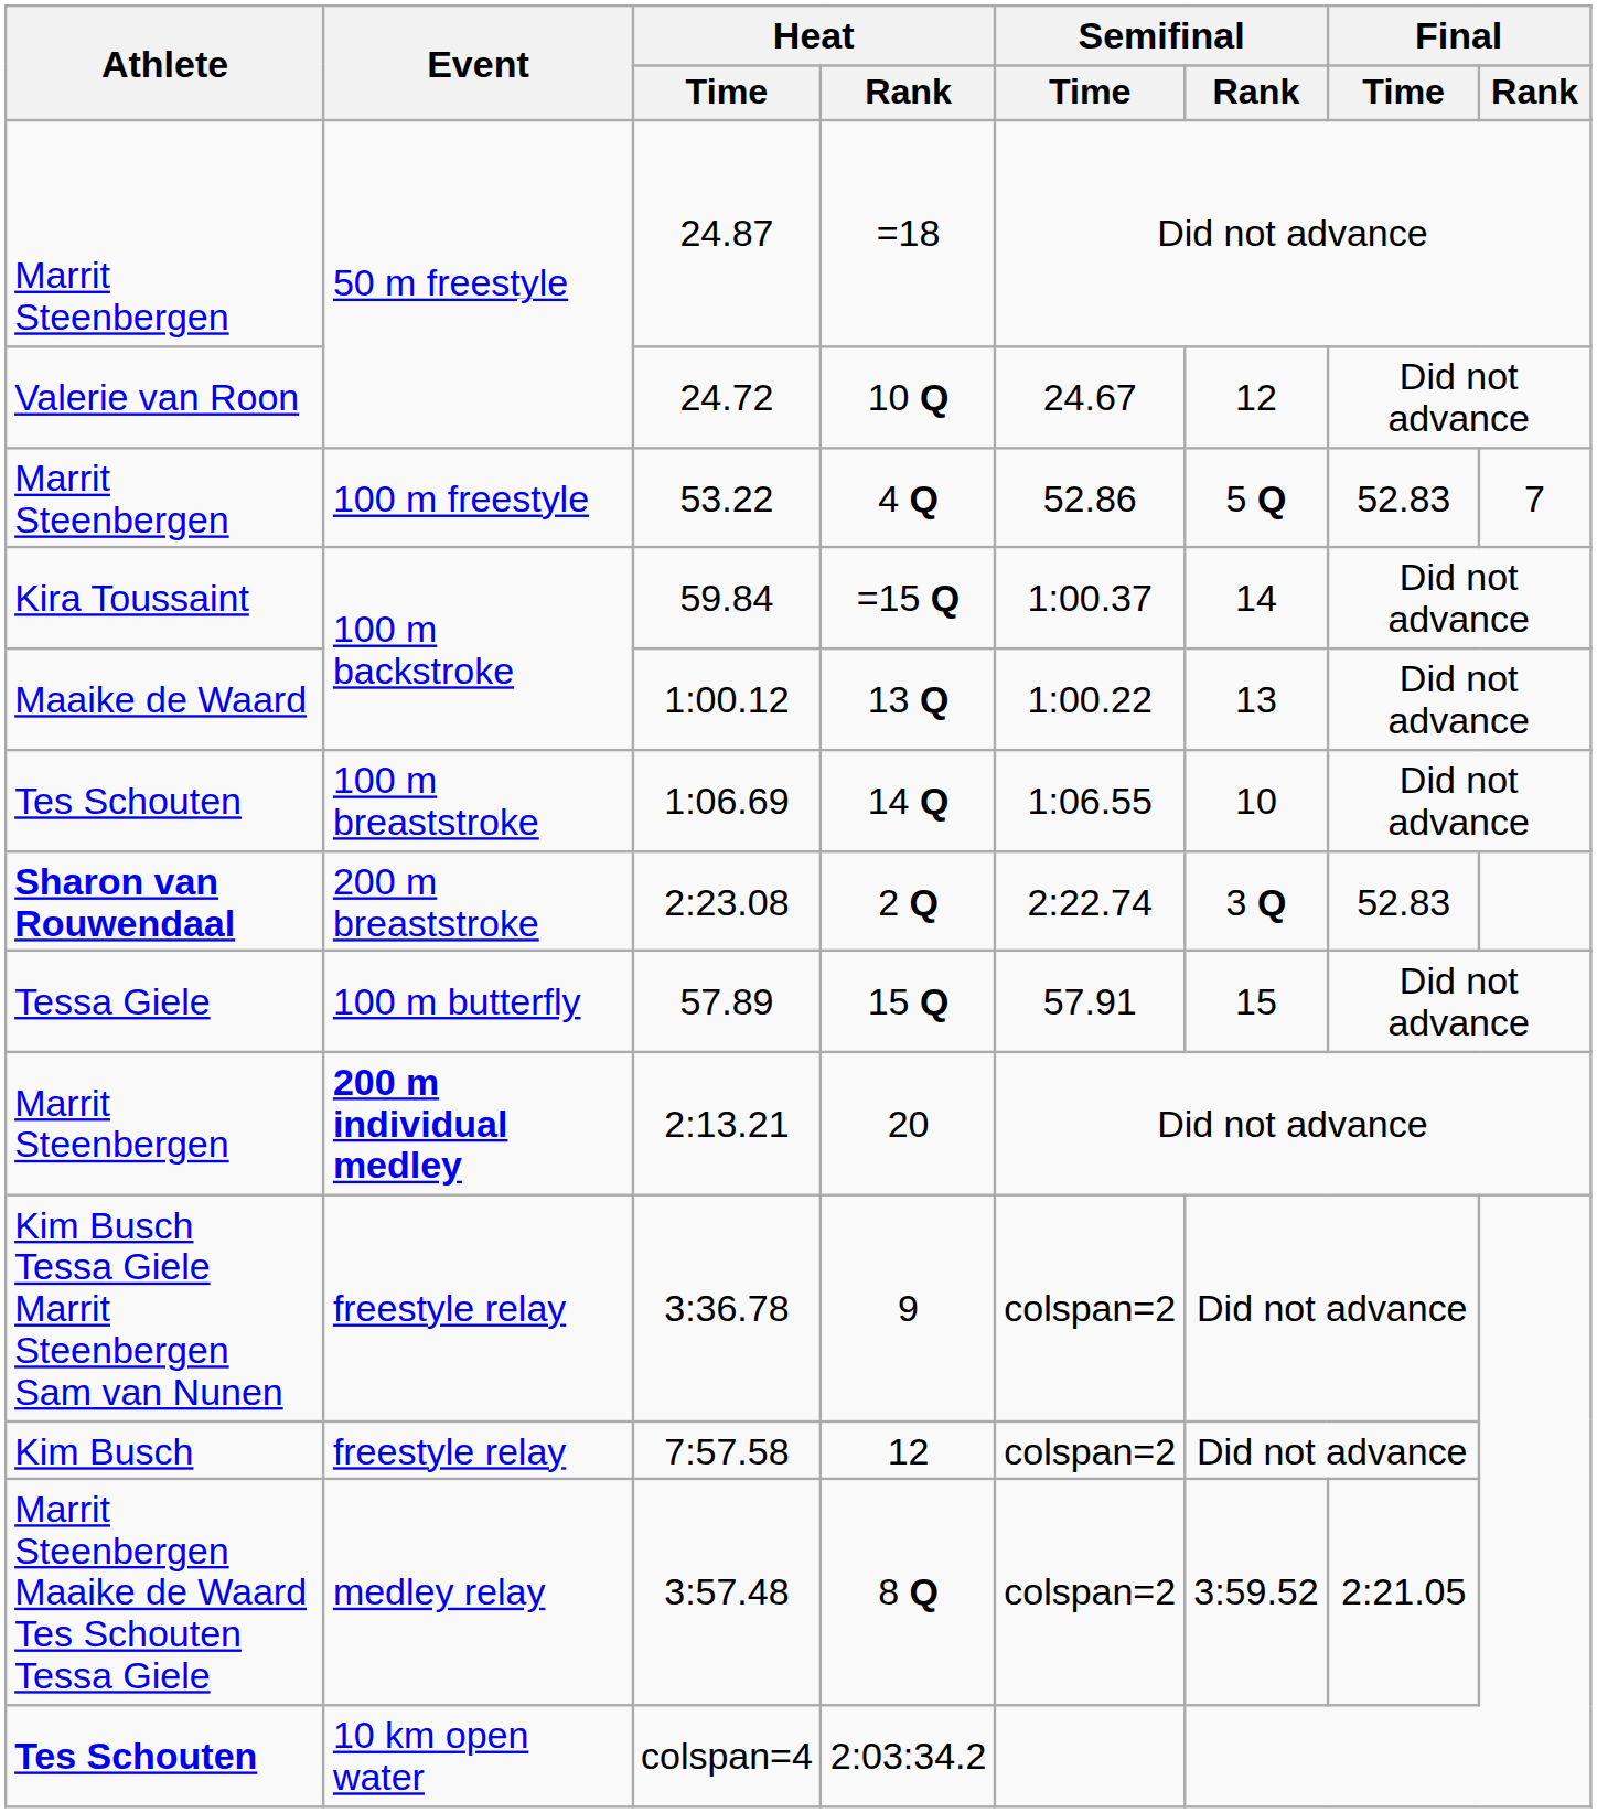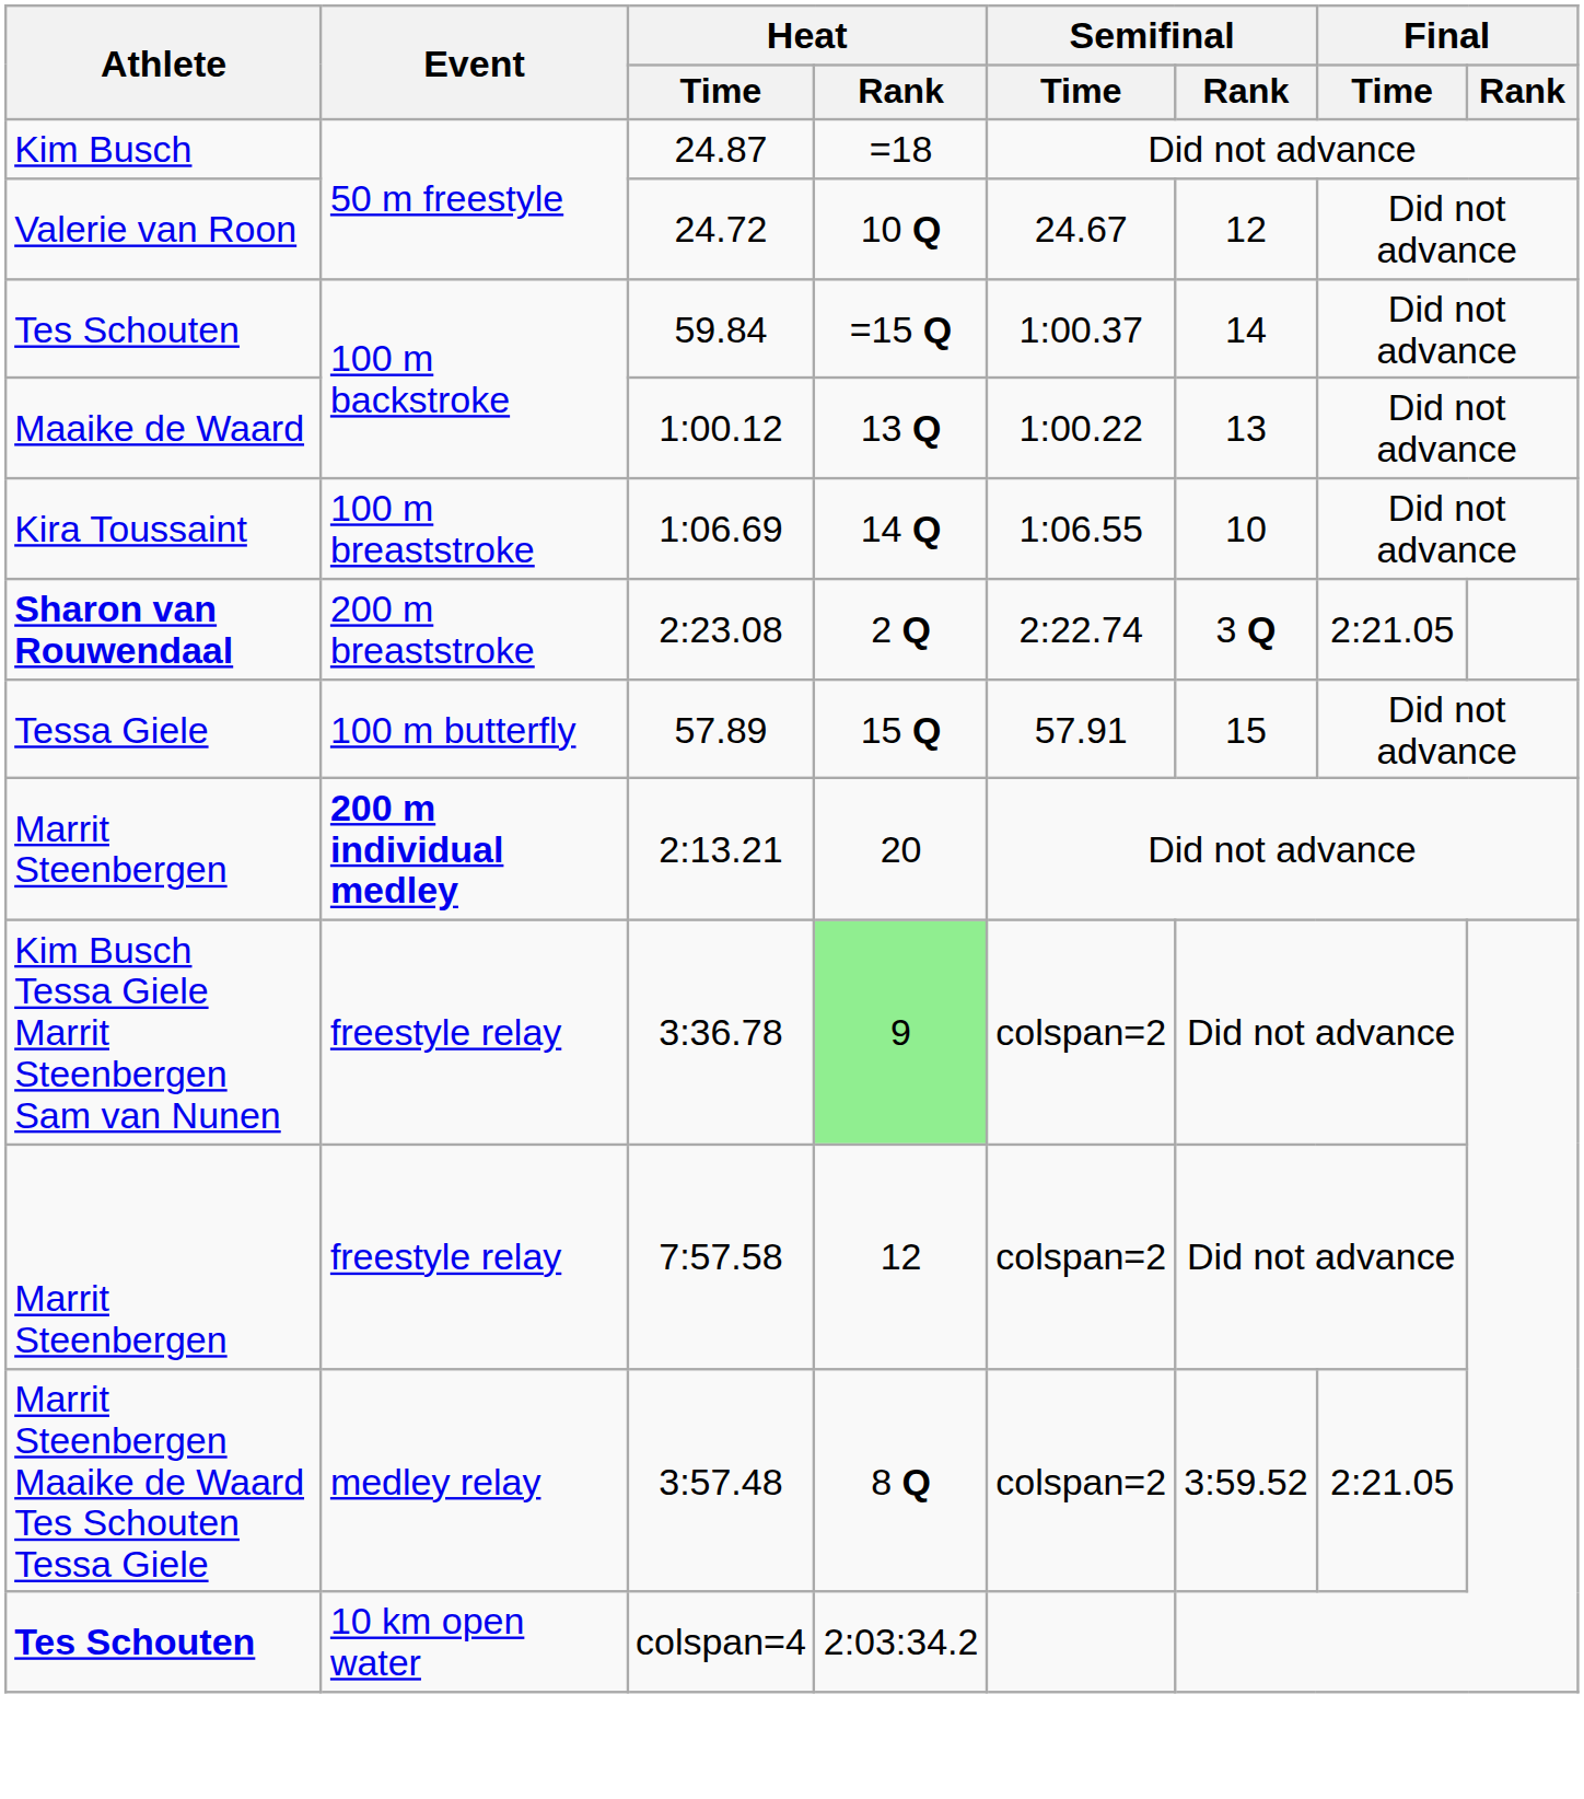24.87 | Athlete: Marrit Steenbergen -> Kim Busch
- row: Marrit Steenbergen | 100 m freestyle | 53.22 | 4 Q | 52.86 | 5 Q | 52.83 | 7
59.84 | Athlete: Kira Toussaint -> Tes Schouten
1:06.69 | Athlete: Tes Schouten -> Kira Toussaint
2:23.08 | Final / Time: 52.83 -> 2:21.05
3:36.78 | Heat / Rank: no background -> lightgreen background
7:57.58 | Athlete: Kim Busch -> Marrit Steenbergen
